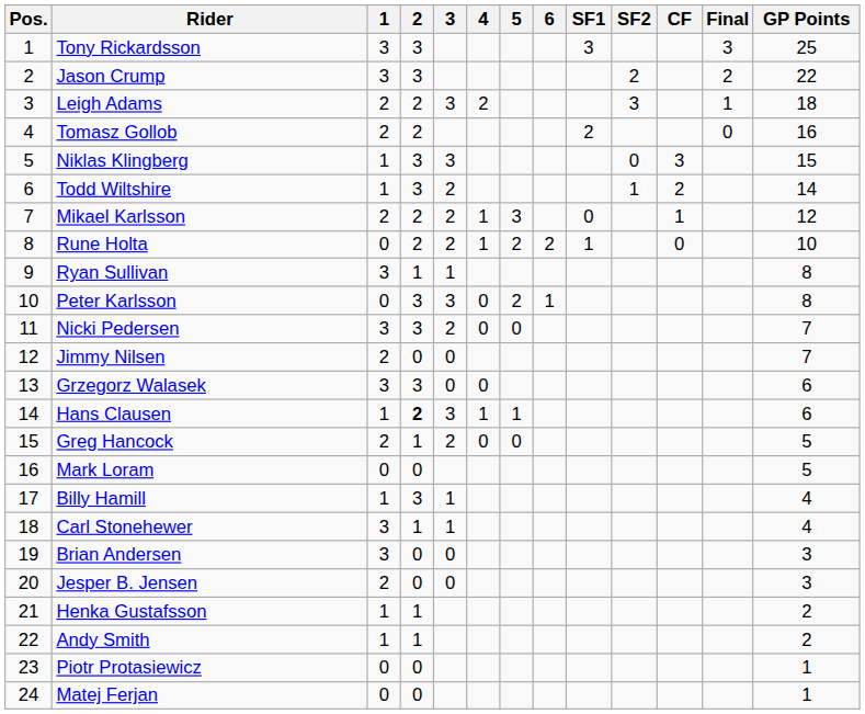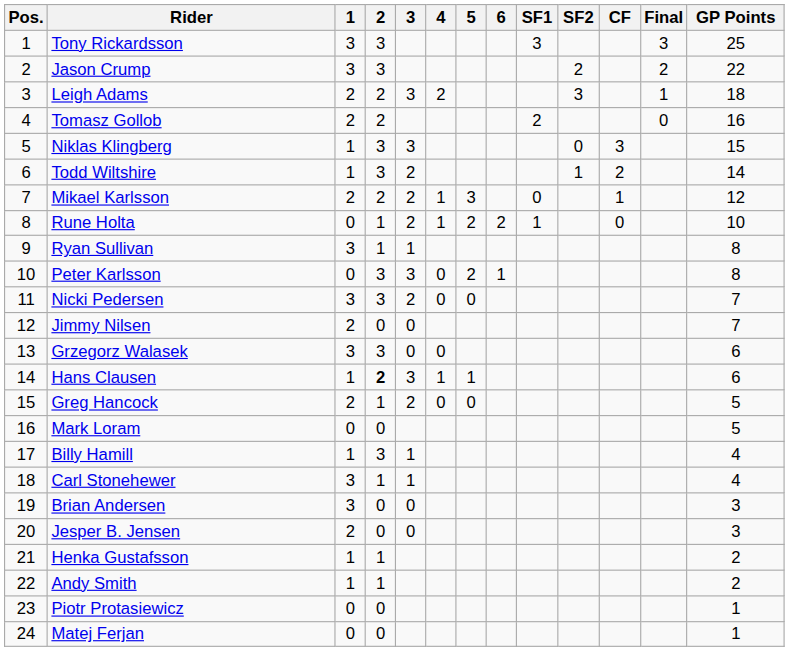Rune Holta | 2: 2 -> 1
